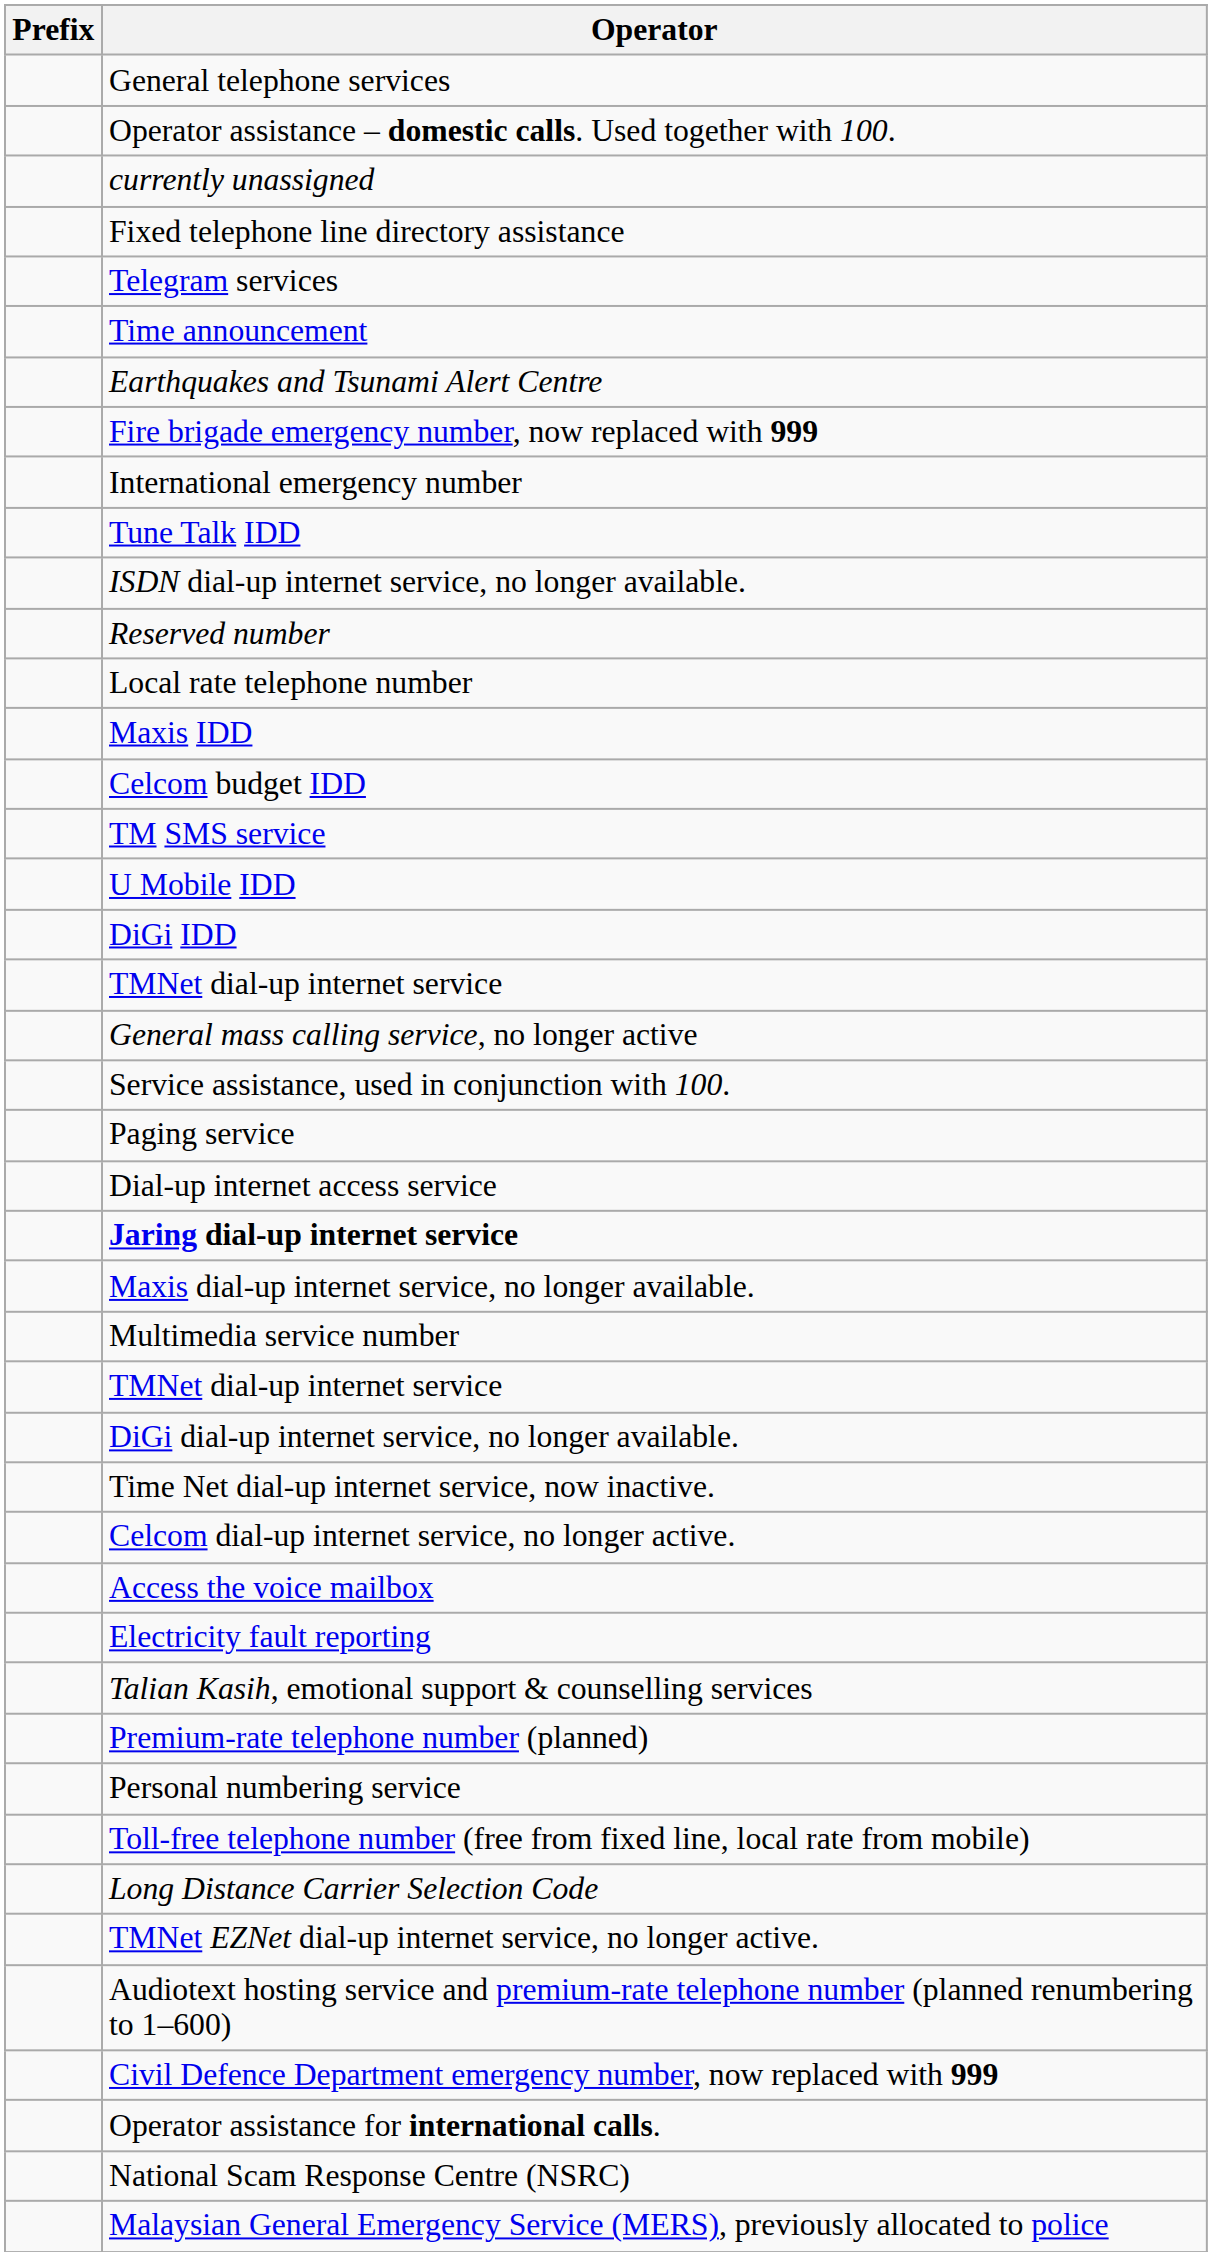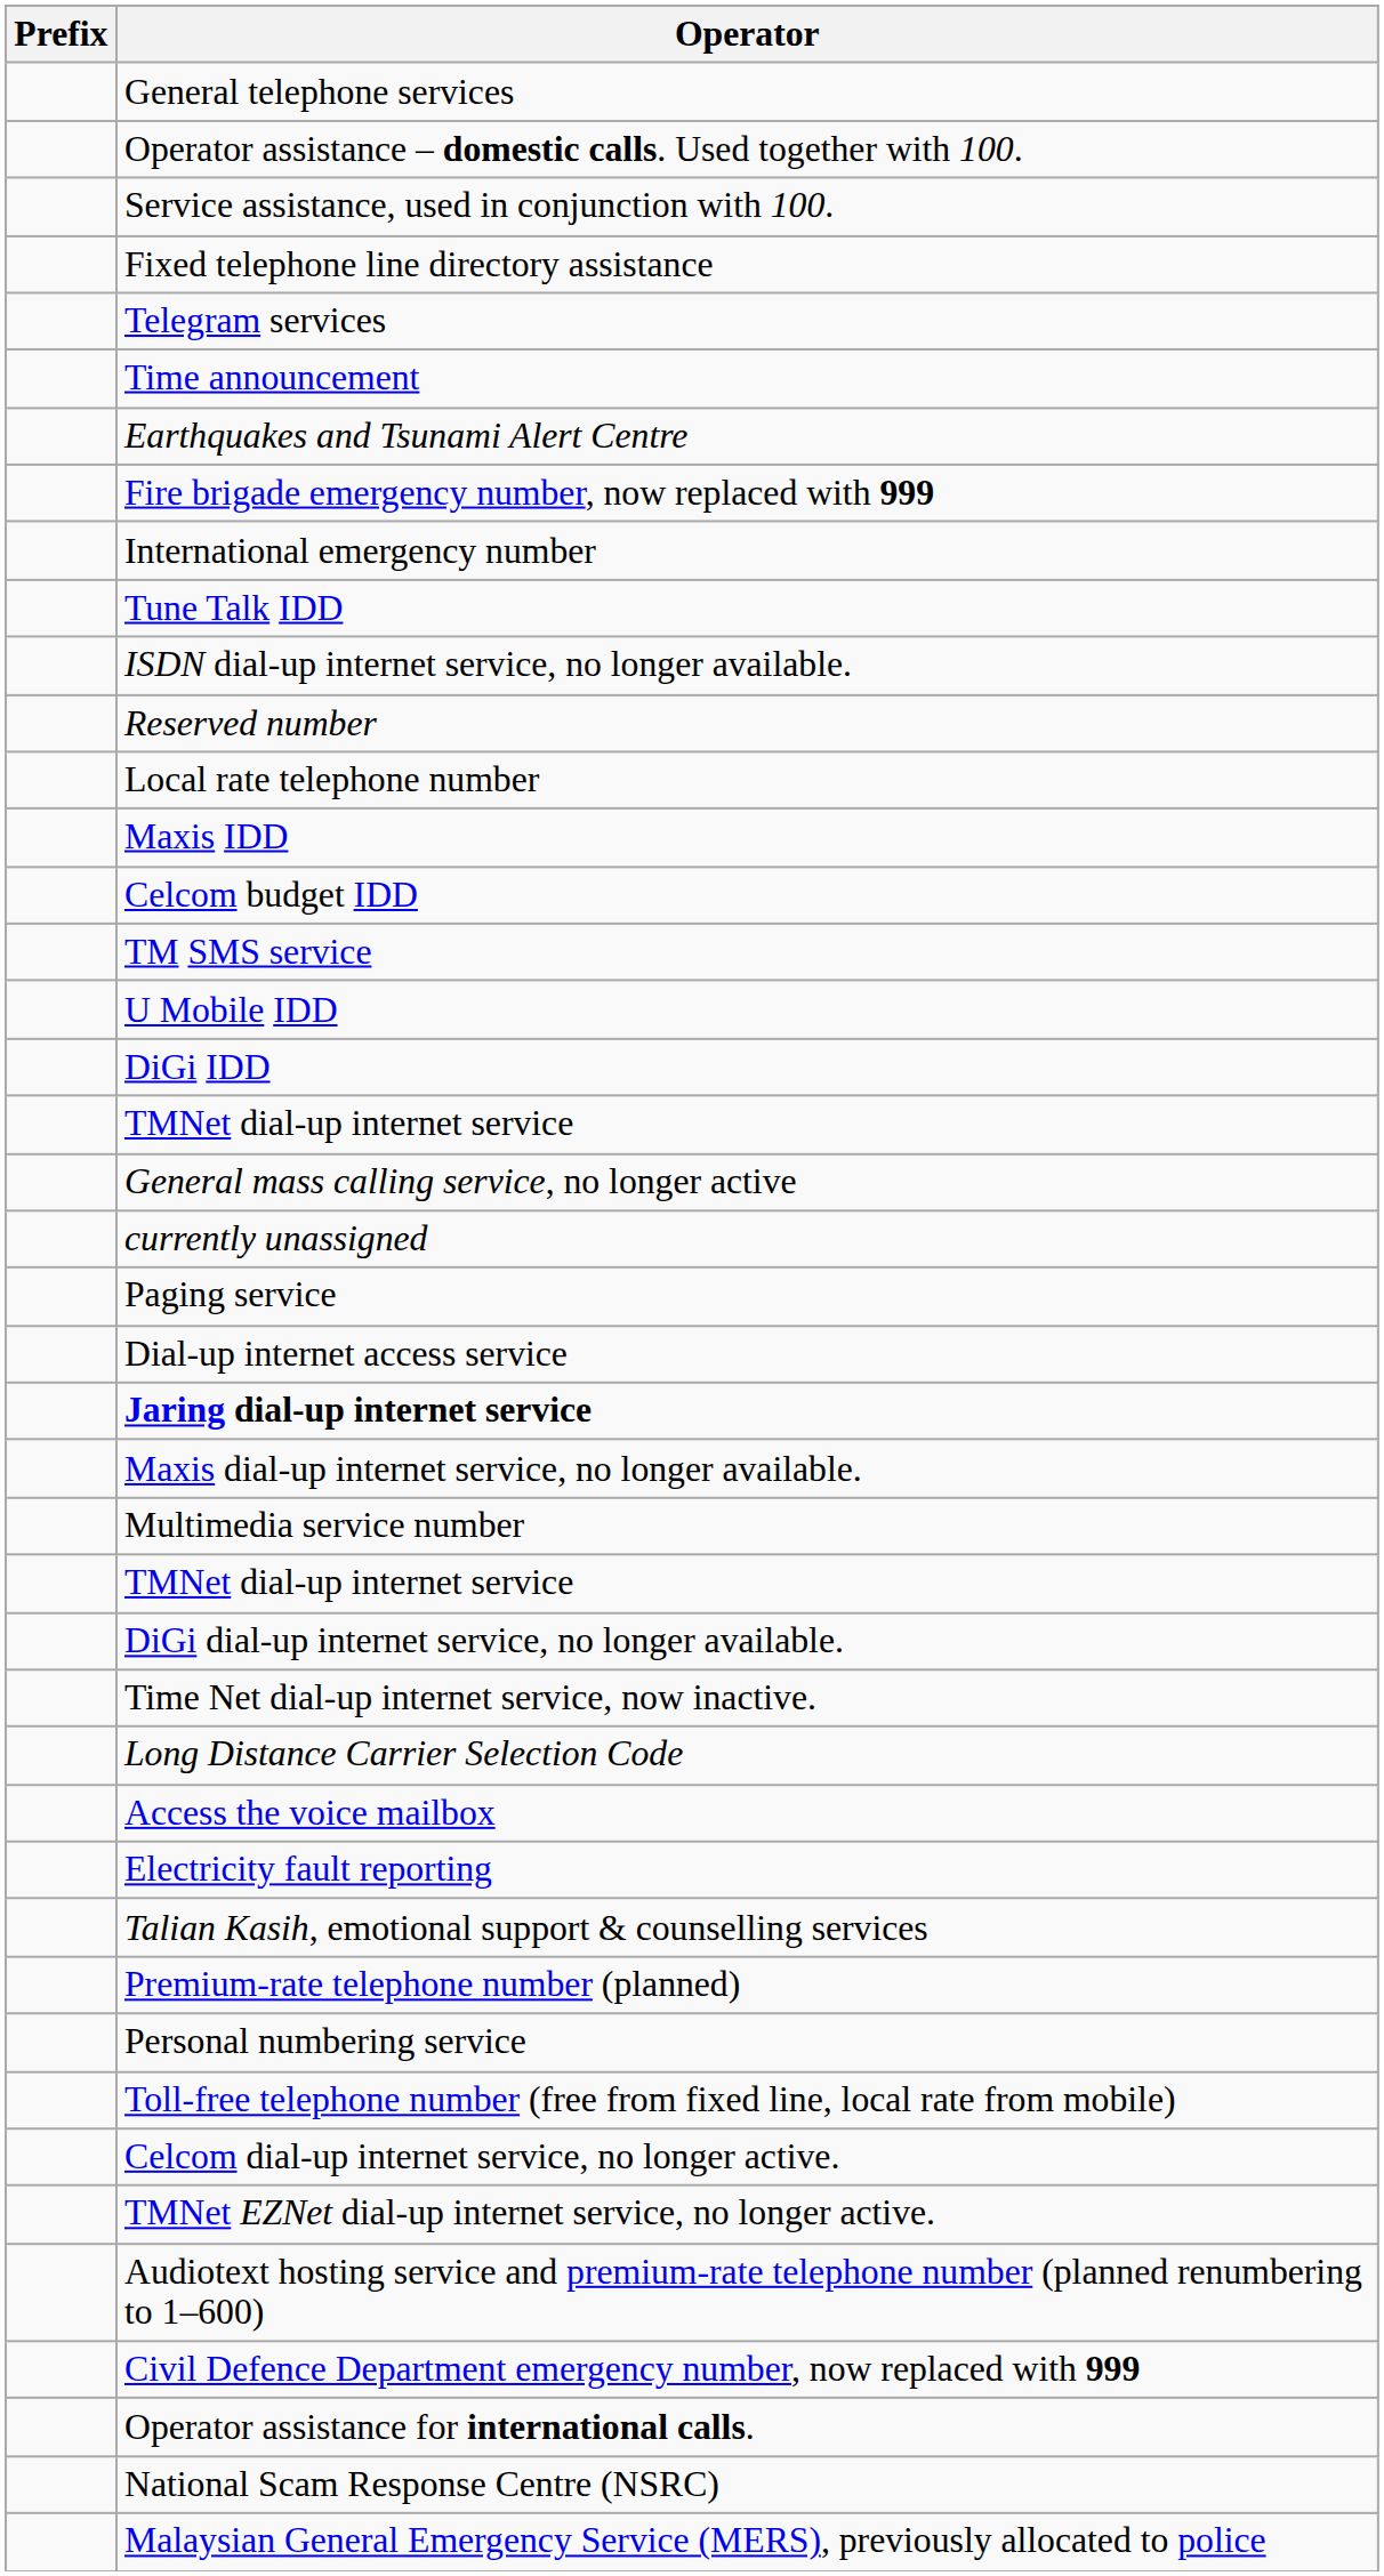row 4 | Operator: currently unassigned -> Service assistance, used in conjunction with 100.
row 22 | Operator: Service assistance, used in conjunction with 100. -> currently unassigned
row 31 | Operator: Celcom dial-up internet service, no longer active. -> Long Distance Carrier Selection Code
row 38 | Operator: Long Distance Carrier Selection Code -> Celcom dial-up internet service, no longer active.
